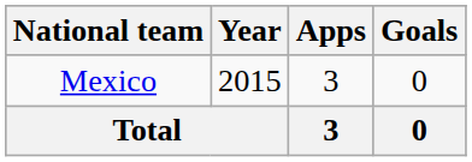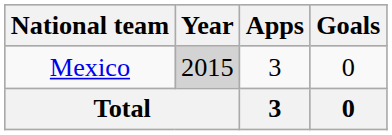Mexico | Year: no background -> lightgrey background
